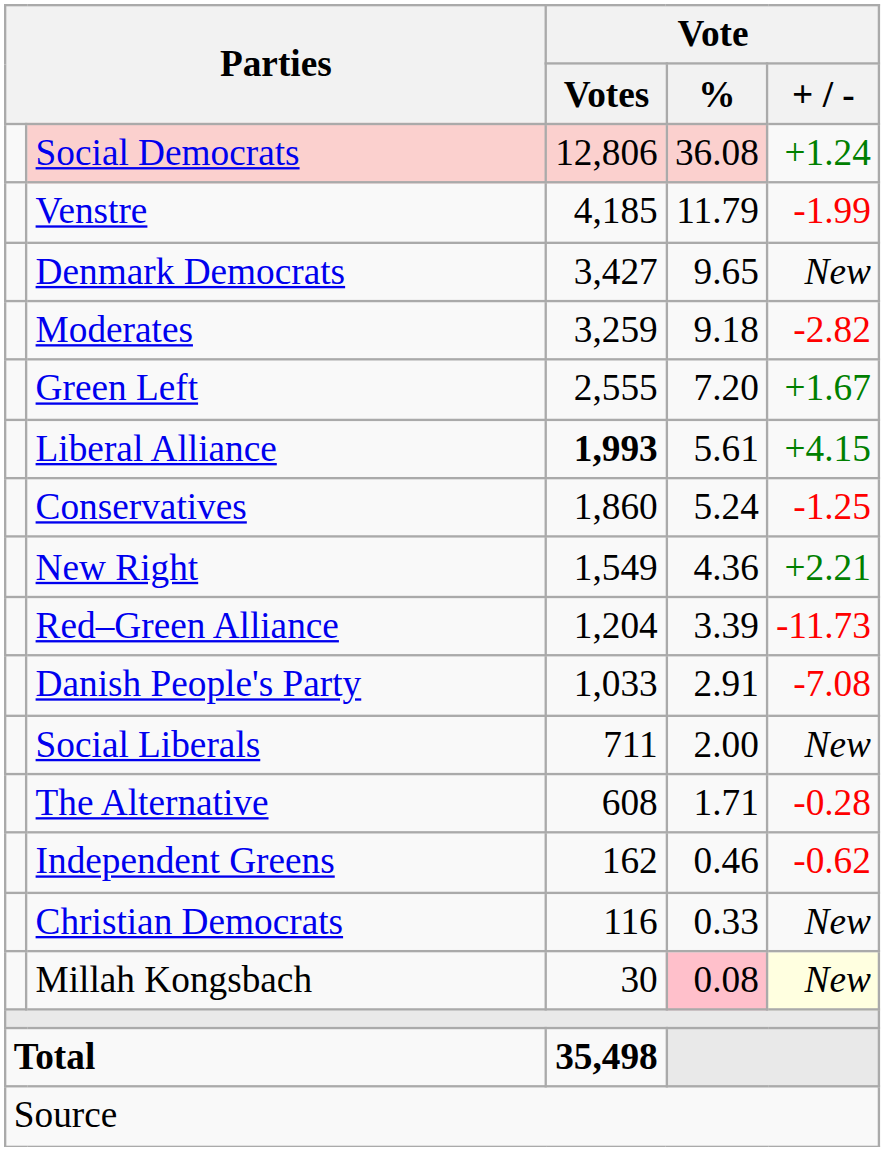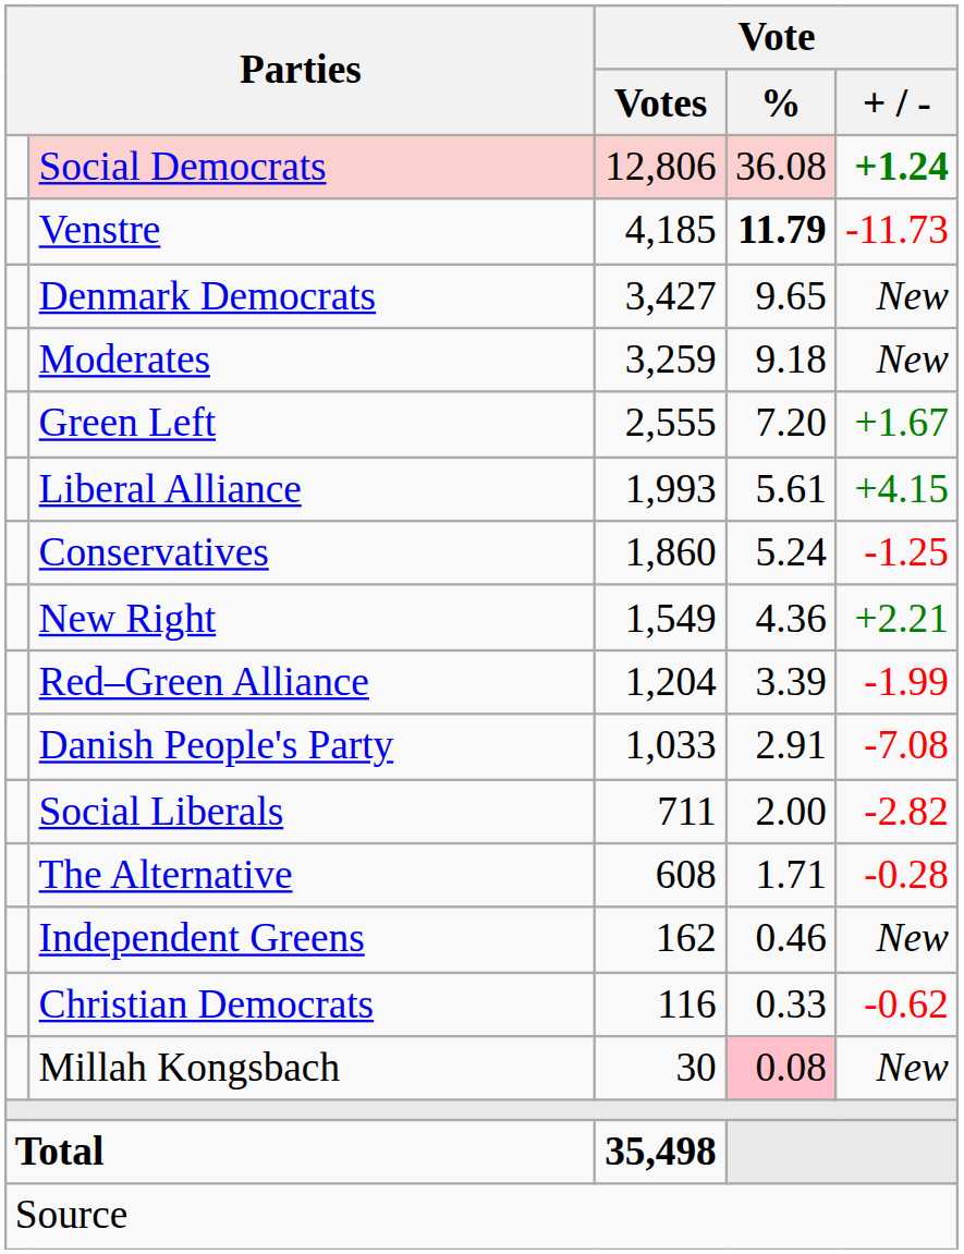Social Democrats | Vote / + / -: normal -> bold
Venstre | Vote / %: normal -> bold
Venstre | Vote / + / -: -1.99 -> -11.73
Moderates | Vote / + / -: -2.82 -> New
Liberal Alliance | Vote / Votes: bold -> normal
Red–Green Alliance | Vote / + / -: -11.73 -> -1.99
Social Liberals | Vote / + / -: New -> -2.82
Independent Greens | Vote / + / -: -0.62 -> New
Christian Democrats | Vote / + / -: New -> -0.62
Millah Kongsbach | Vote / + / -: lightyellow background -> no background
